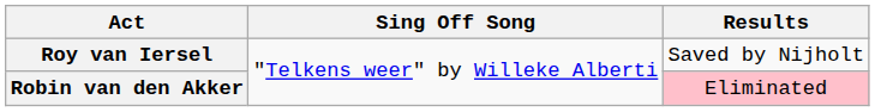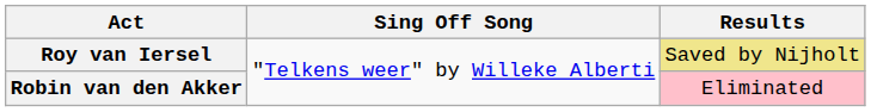Roy van Iersel | Results: no background -> khaki background
